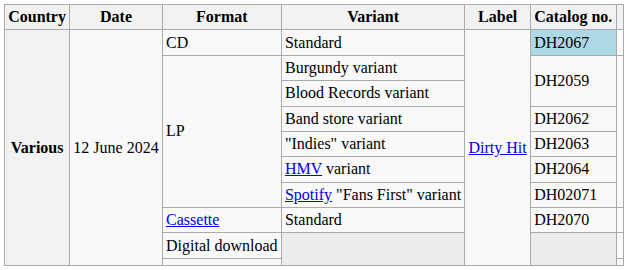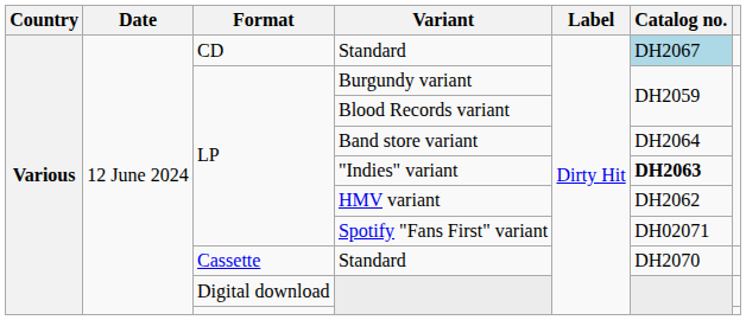Band store variant | Catalog no.: DH2062 -> DH2064
"Indies" variant | Catalog no.: normal -> bold
HMV variant | Catalog no.: DH2064 -> DH2062
